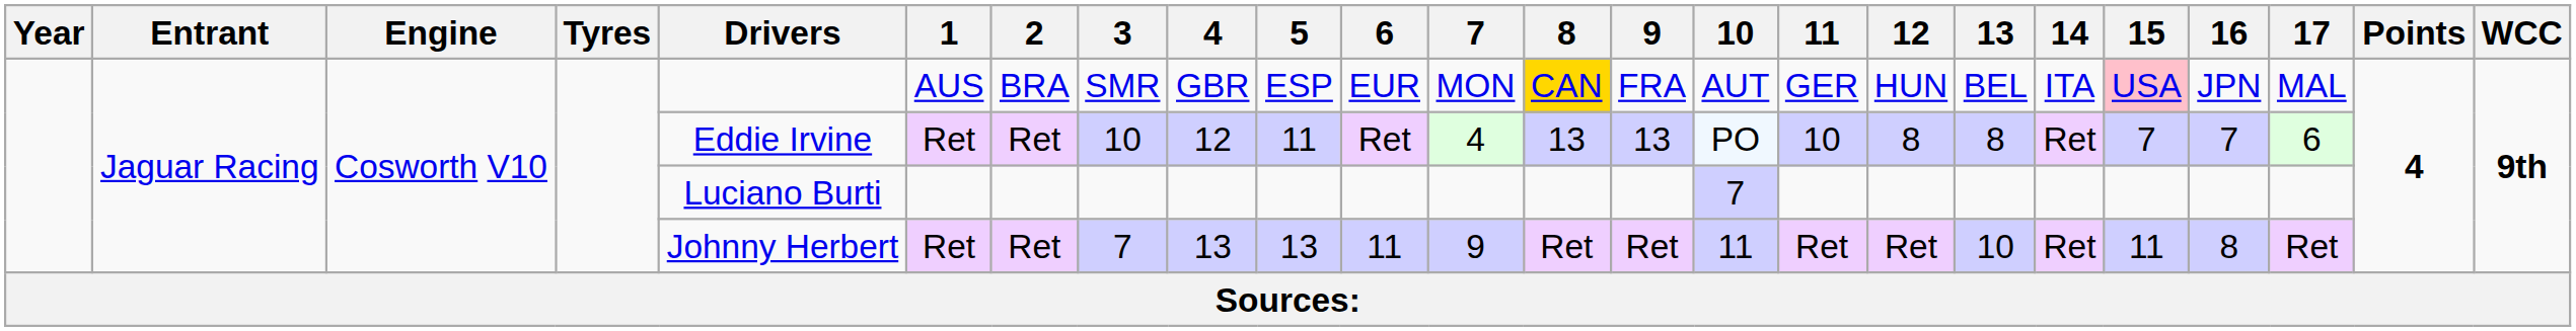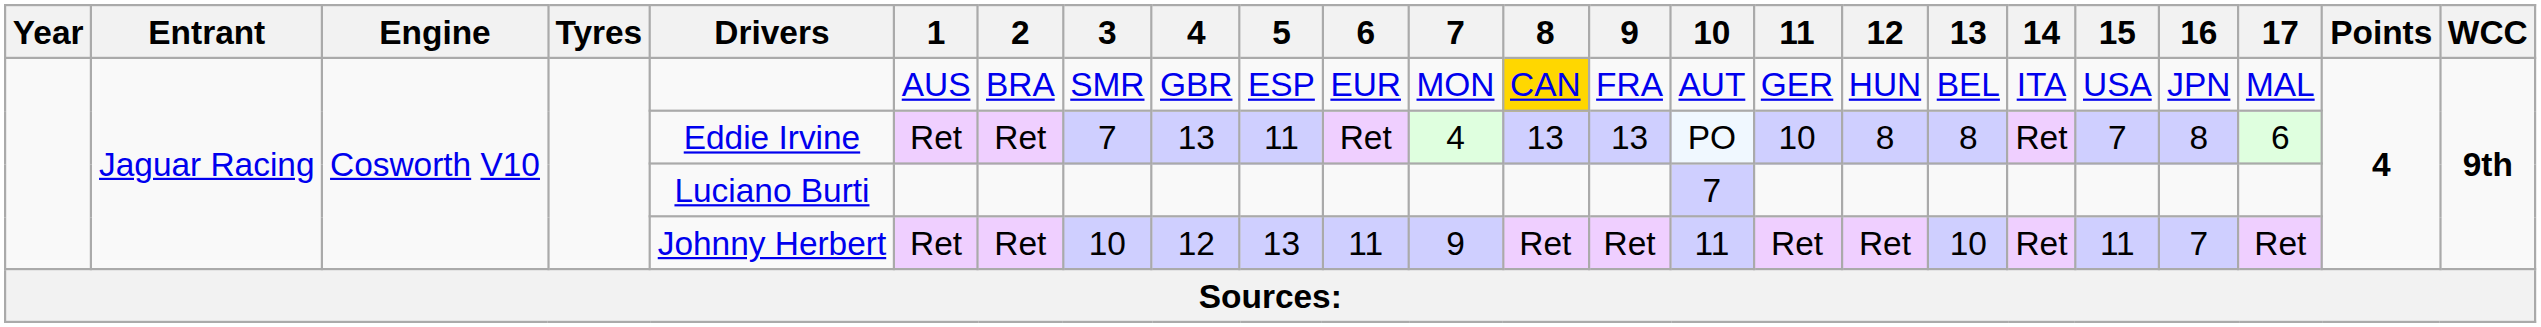row 2 | 15: pink background -> no background
row 3 | 3: 10 -> 7
row 3 | 4: 12 -> 13
row 3 | 16: 7 -> 8
row 5 | 3: 7 -> 10
row 5 | 4: 13 -> 12
row 5 | 16: 8 -> 7
